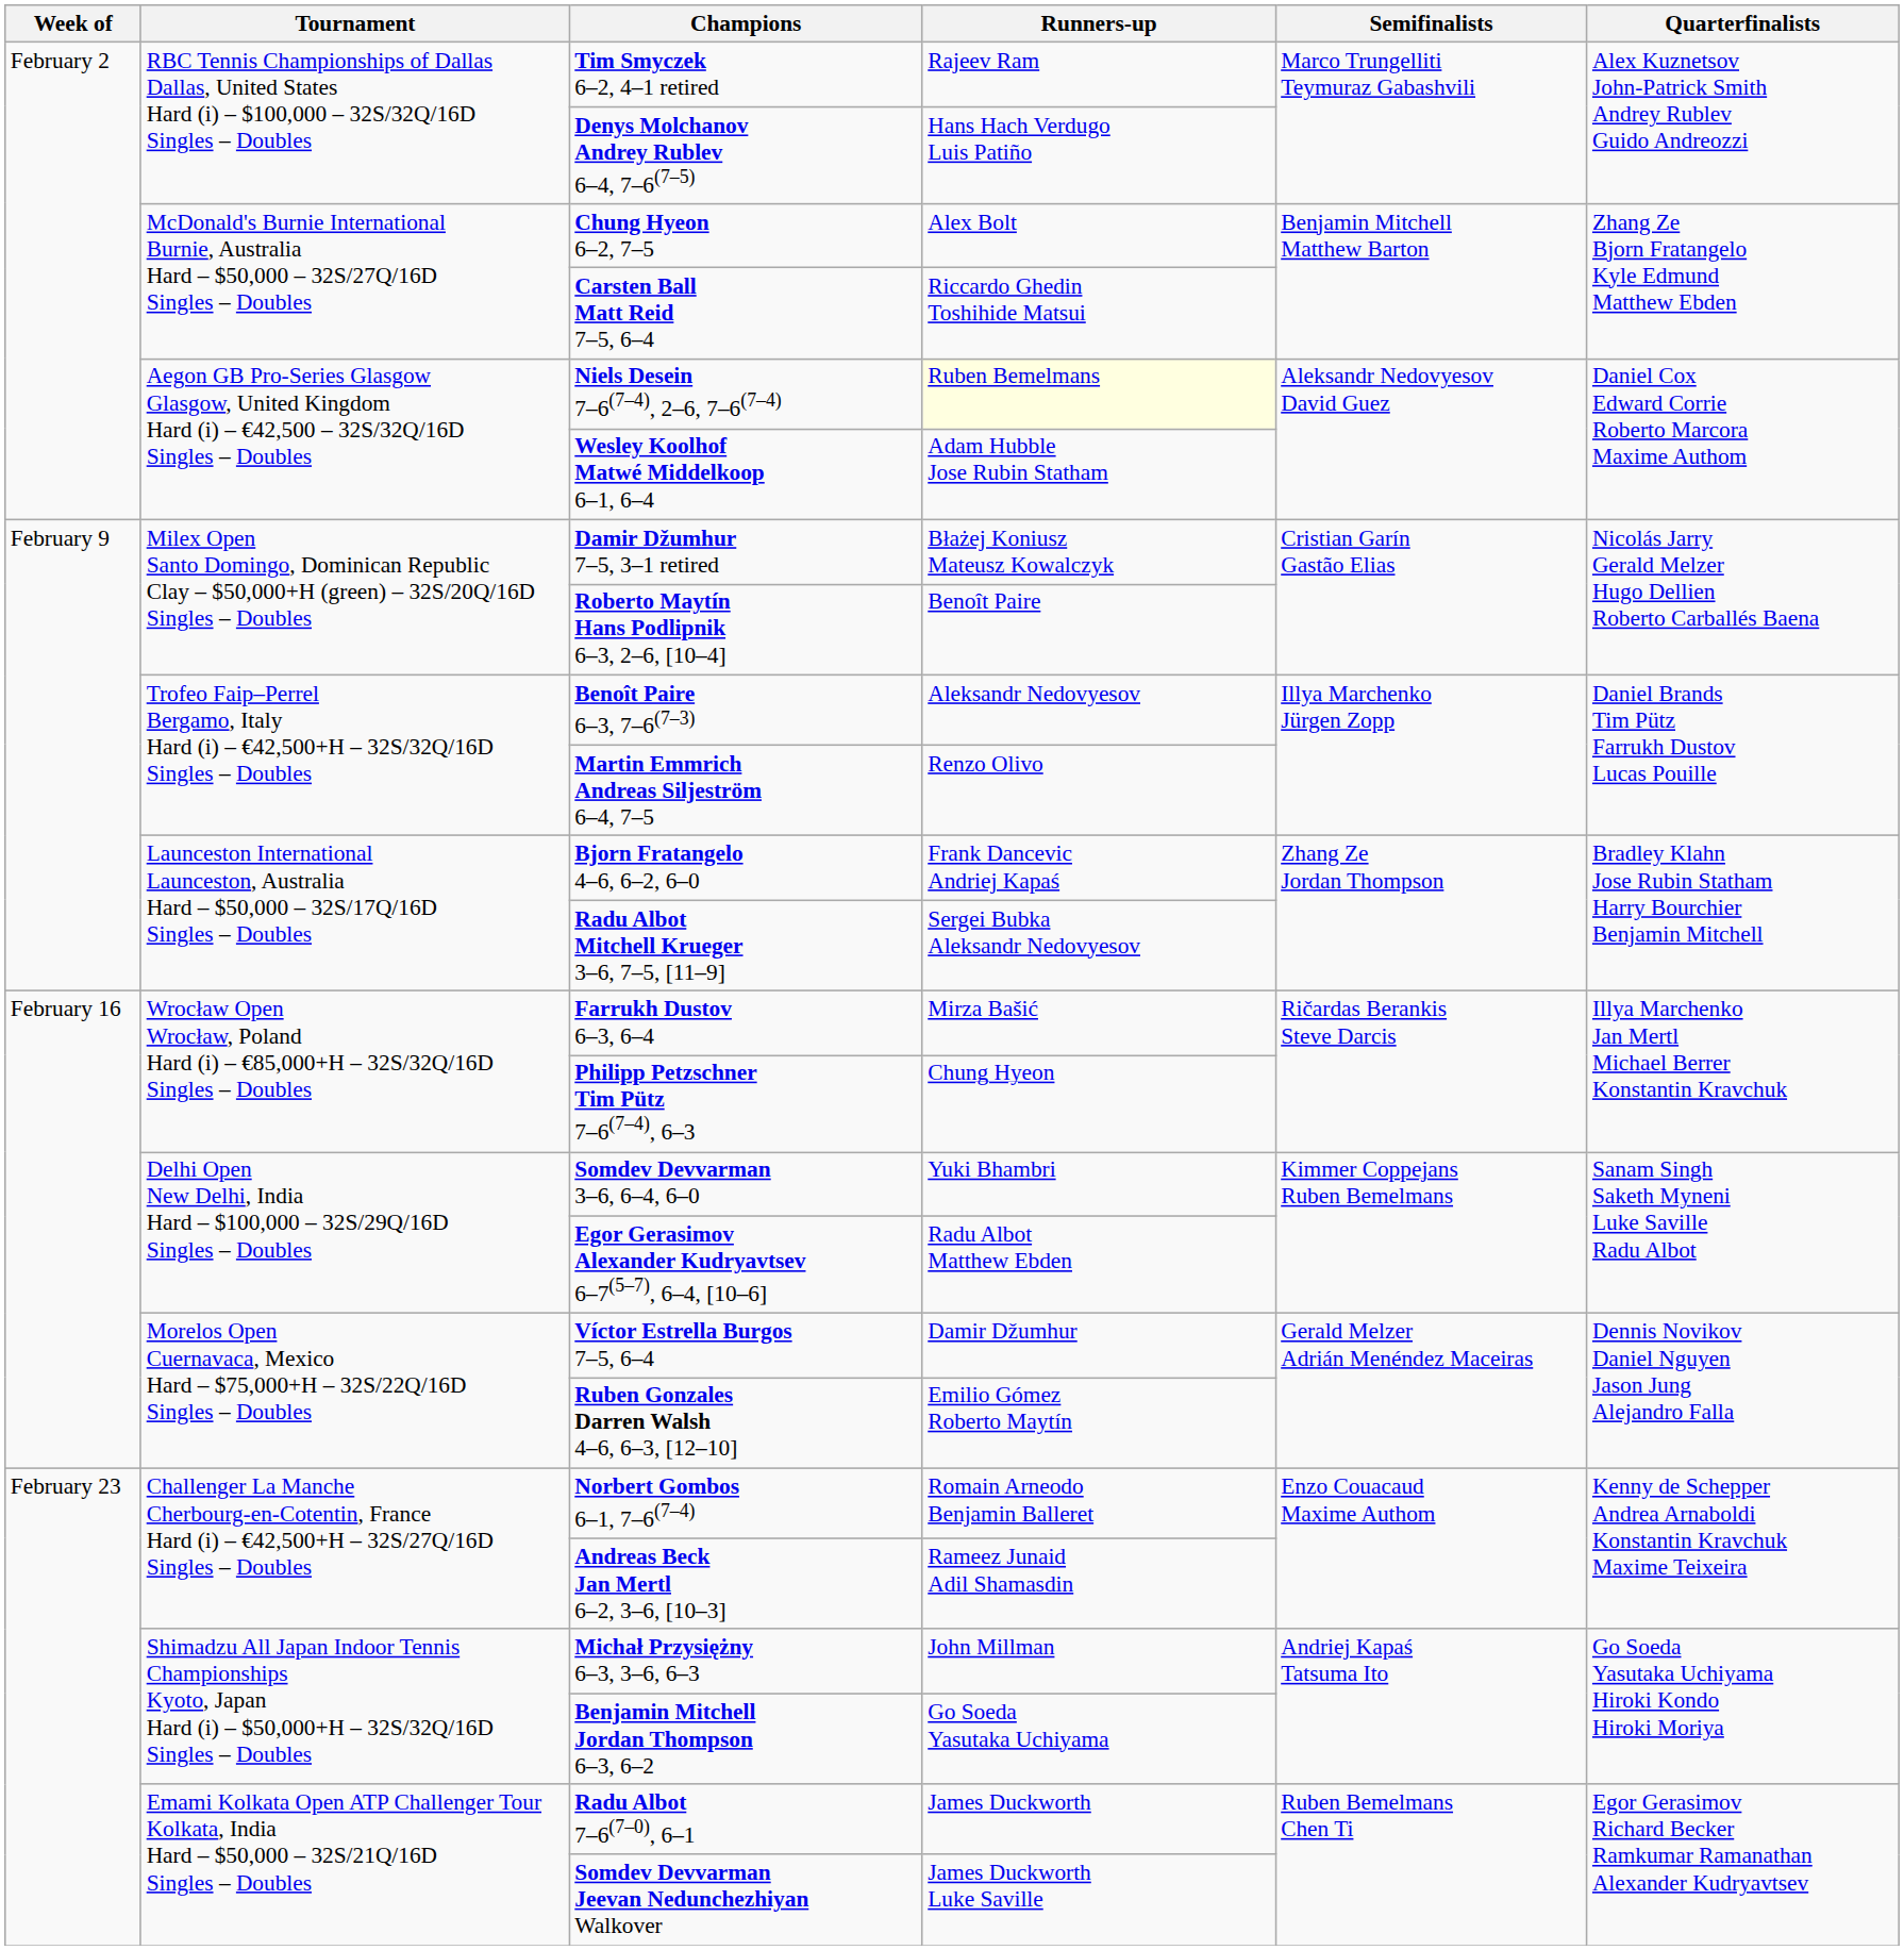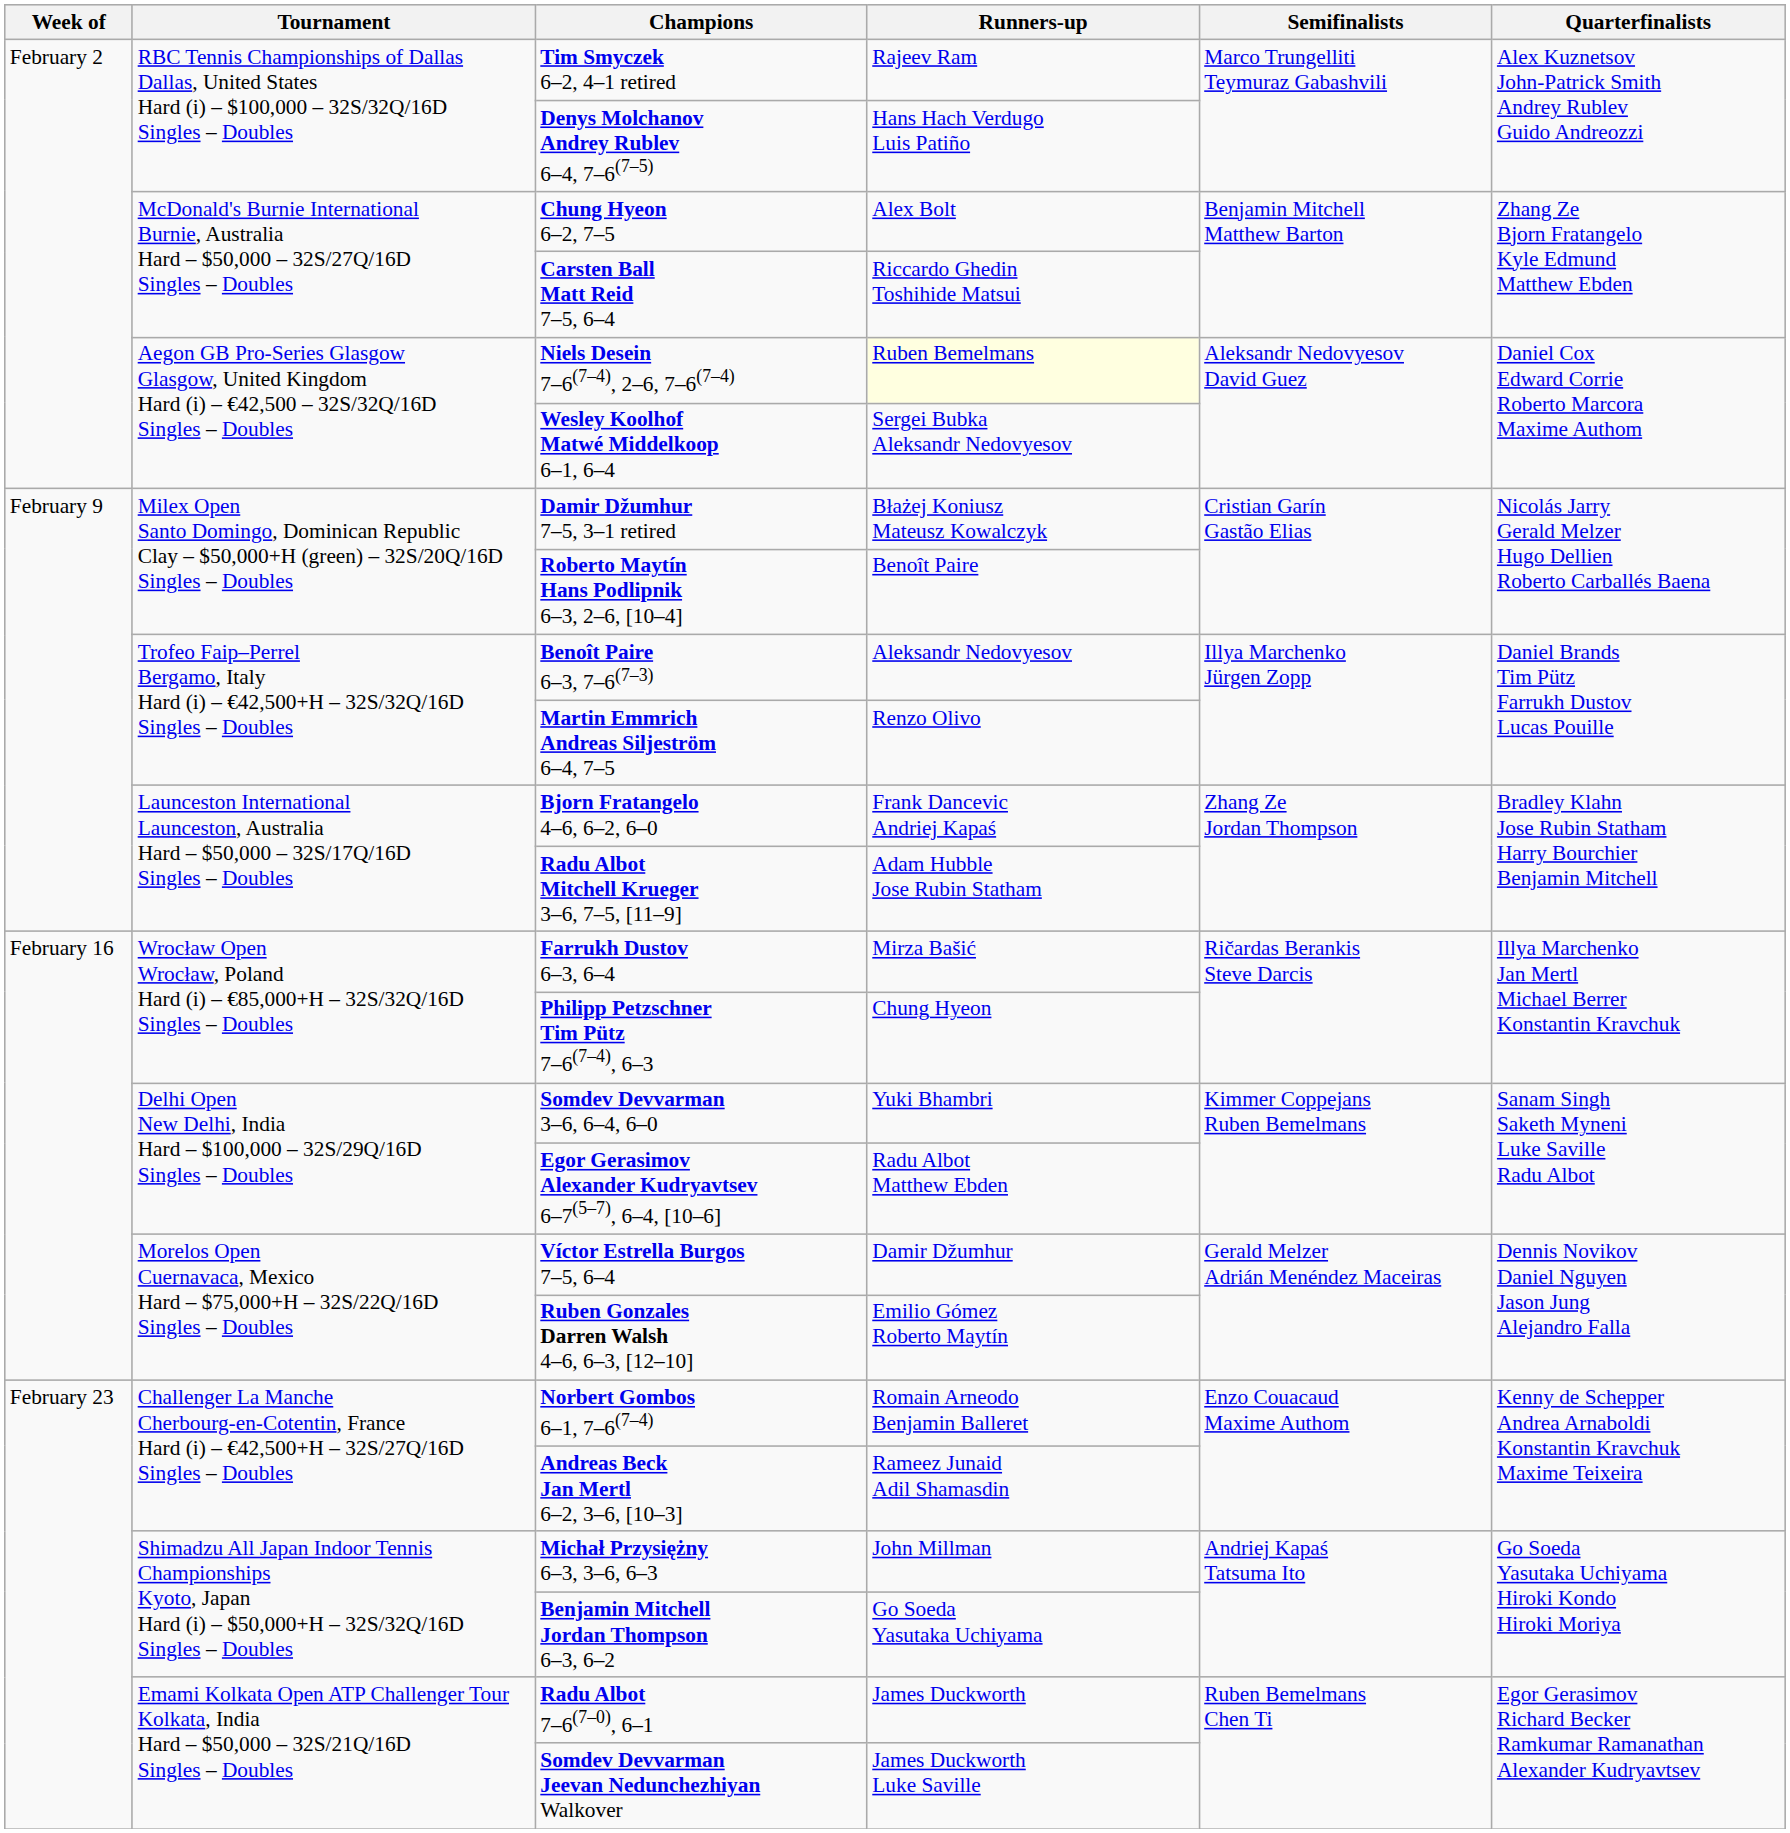Wesley Koolhof Matwé Middelkoop 6–1, 6–4 | Runners-up: Adam Hubble Jose Rubin Statham -> Sergei Bubka Aleksandr Nedovyesov
Radu Albot Mitchell Krueger 3–6, 7–5, [11–9] | Runners-up: Sergei Bubka Aleksandr Nedovyesov -> Adam Hubble Jose Rubin Statham
